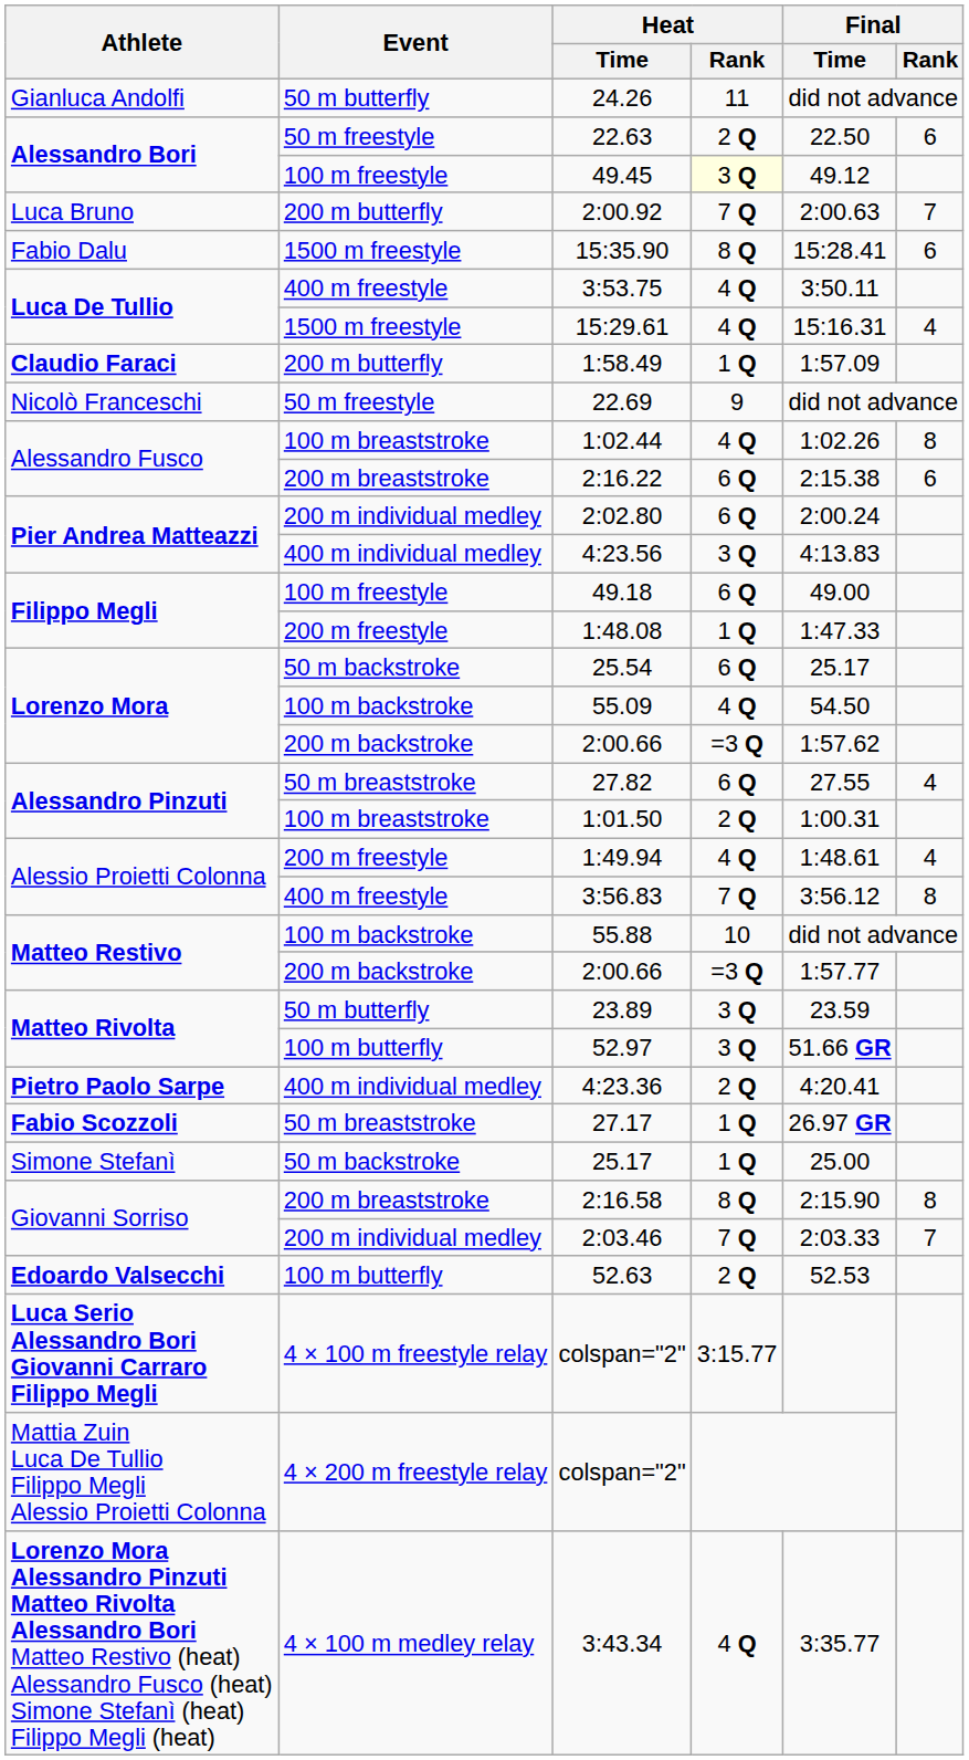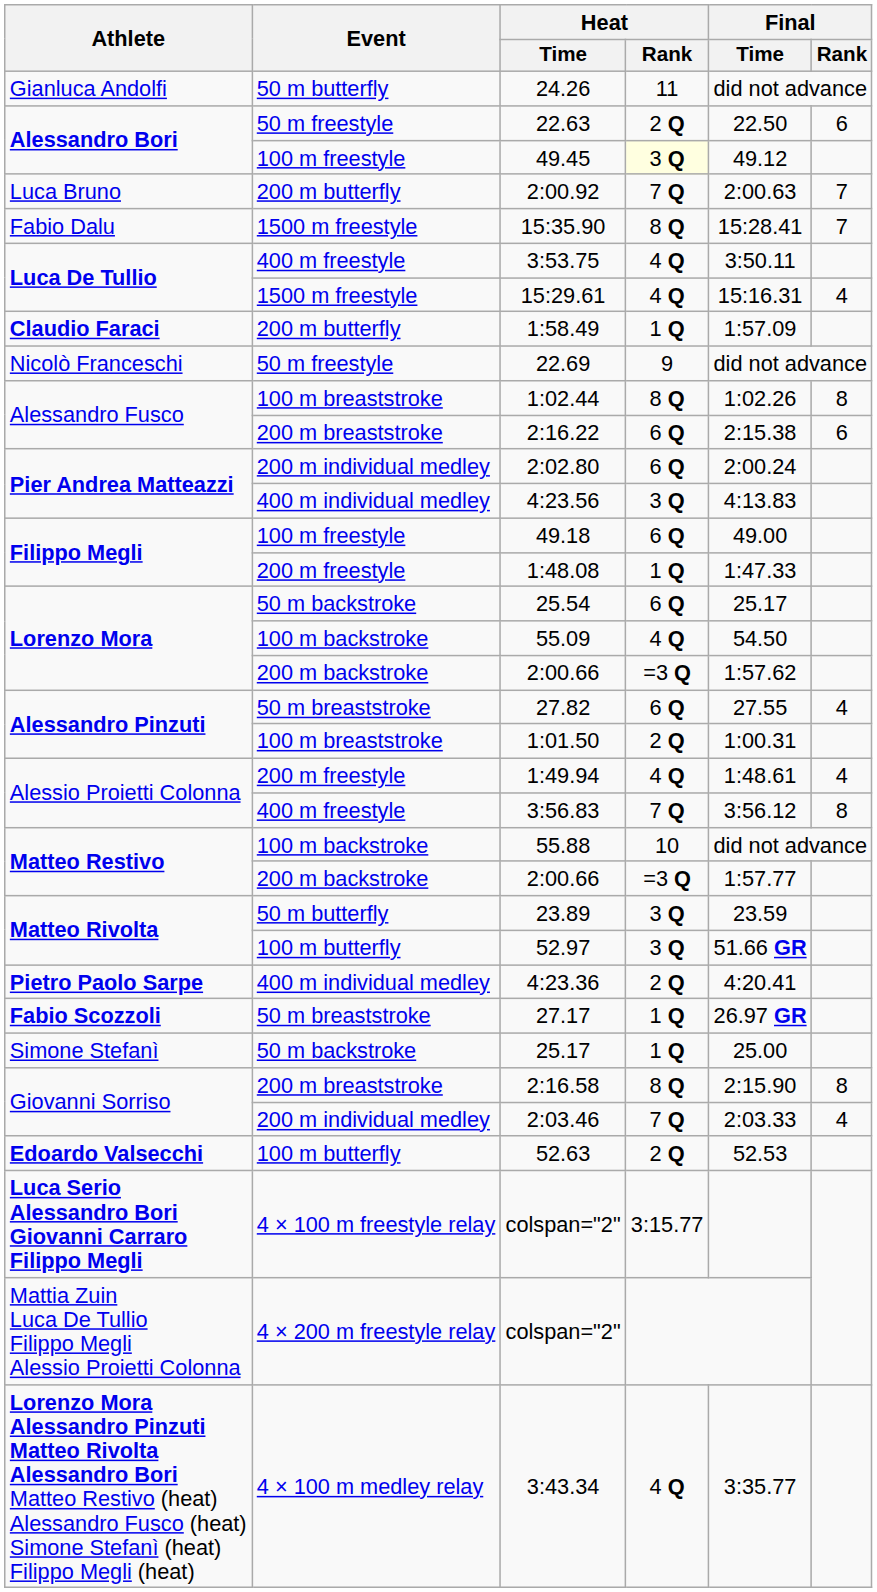15:35.90 | Final / Rank: 6 -> 7
1:02.44 | Heat / Rank: 4 Q -> 8 Q
2:03.46 | Final / Rank: 7 -> 4
